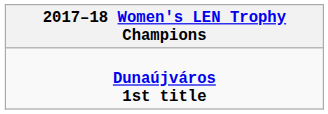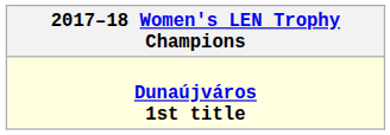row 2 | column 1: no background -> lightyellow background
